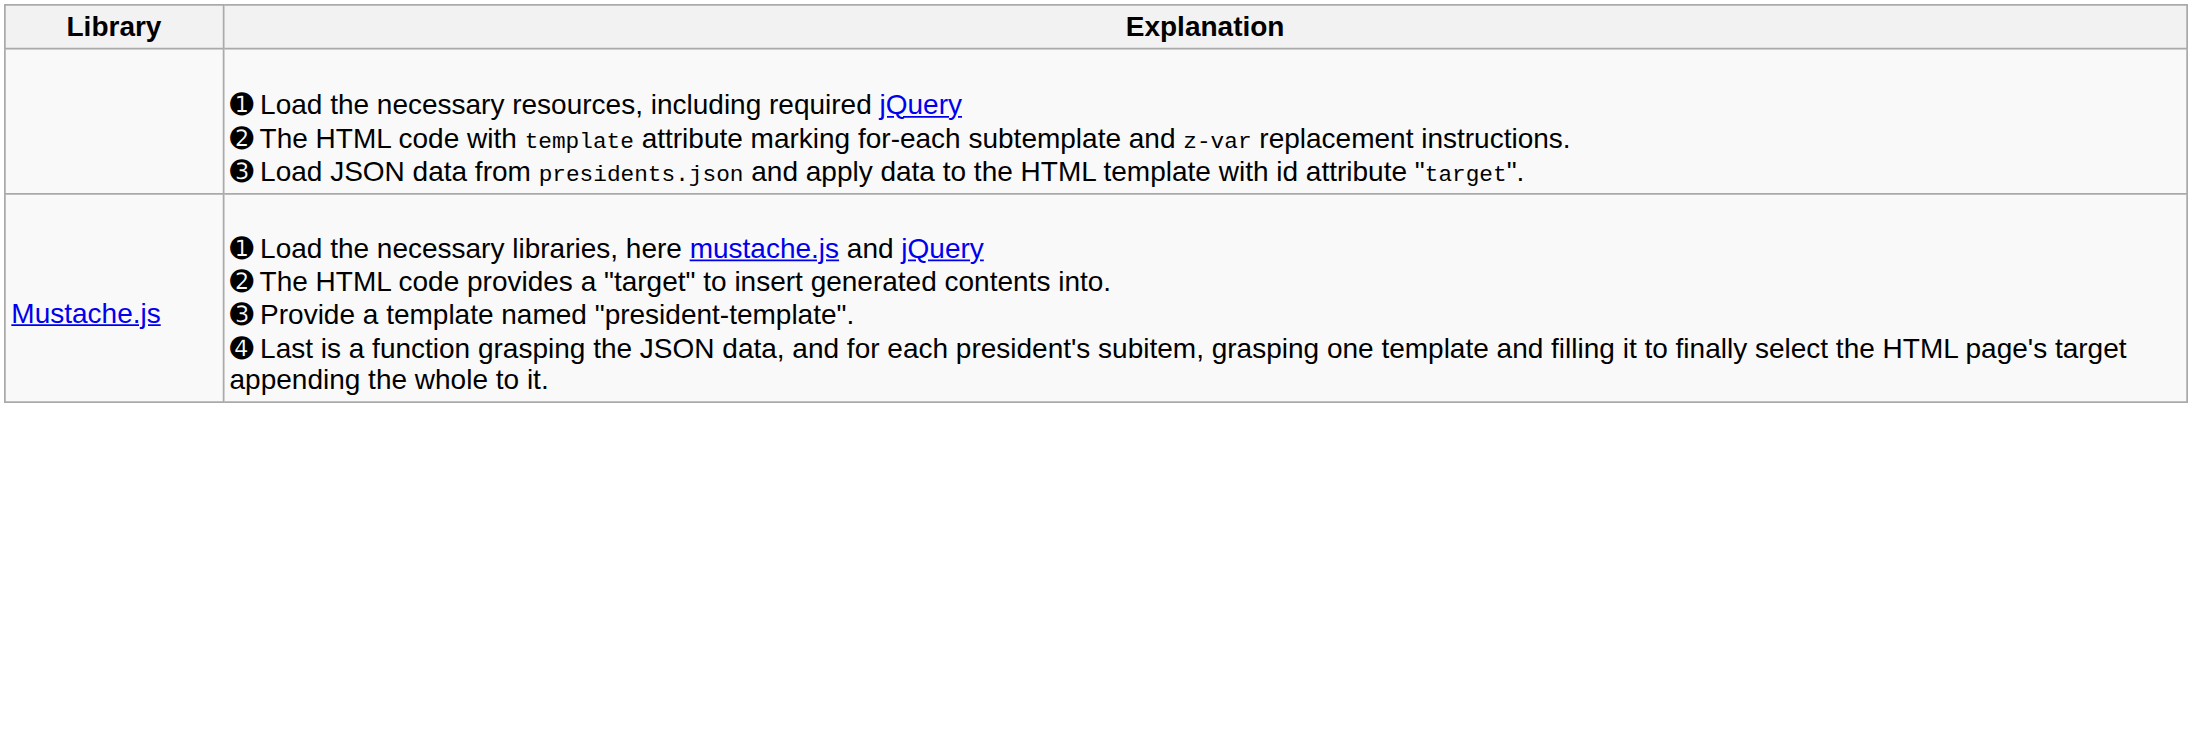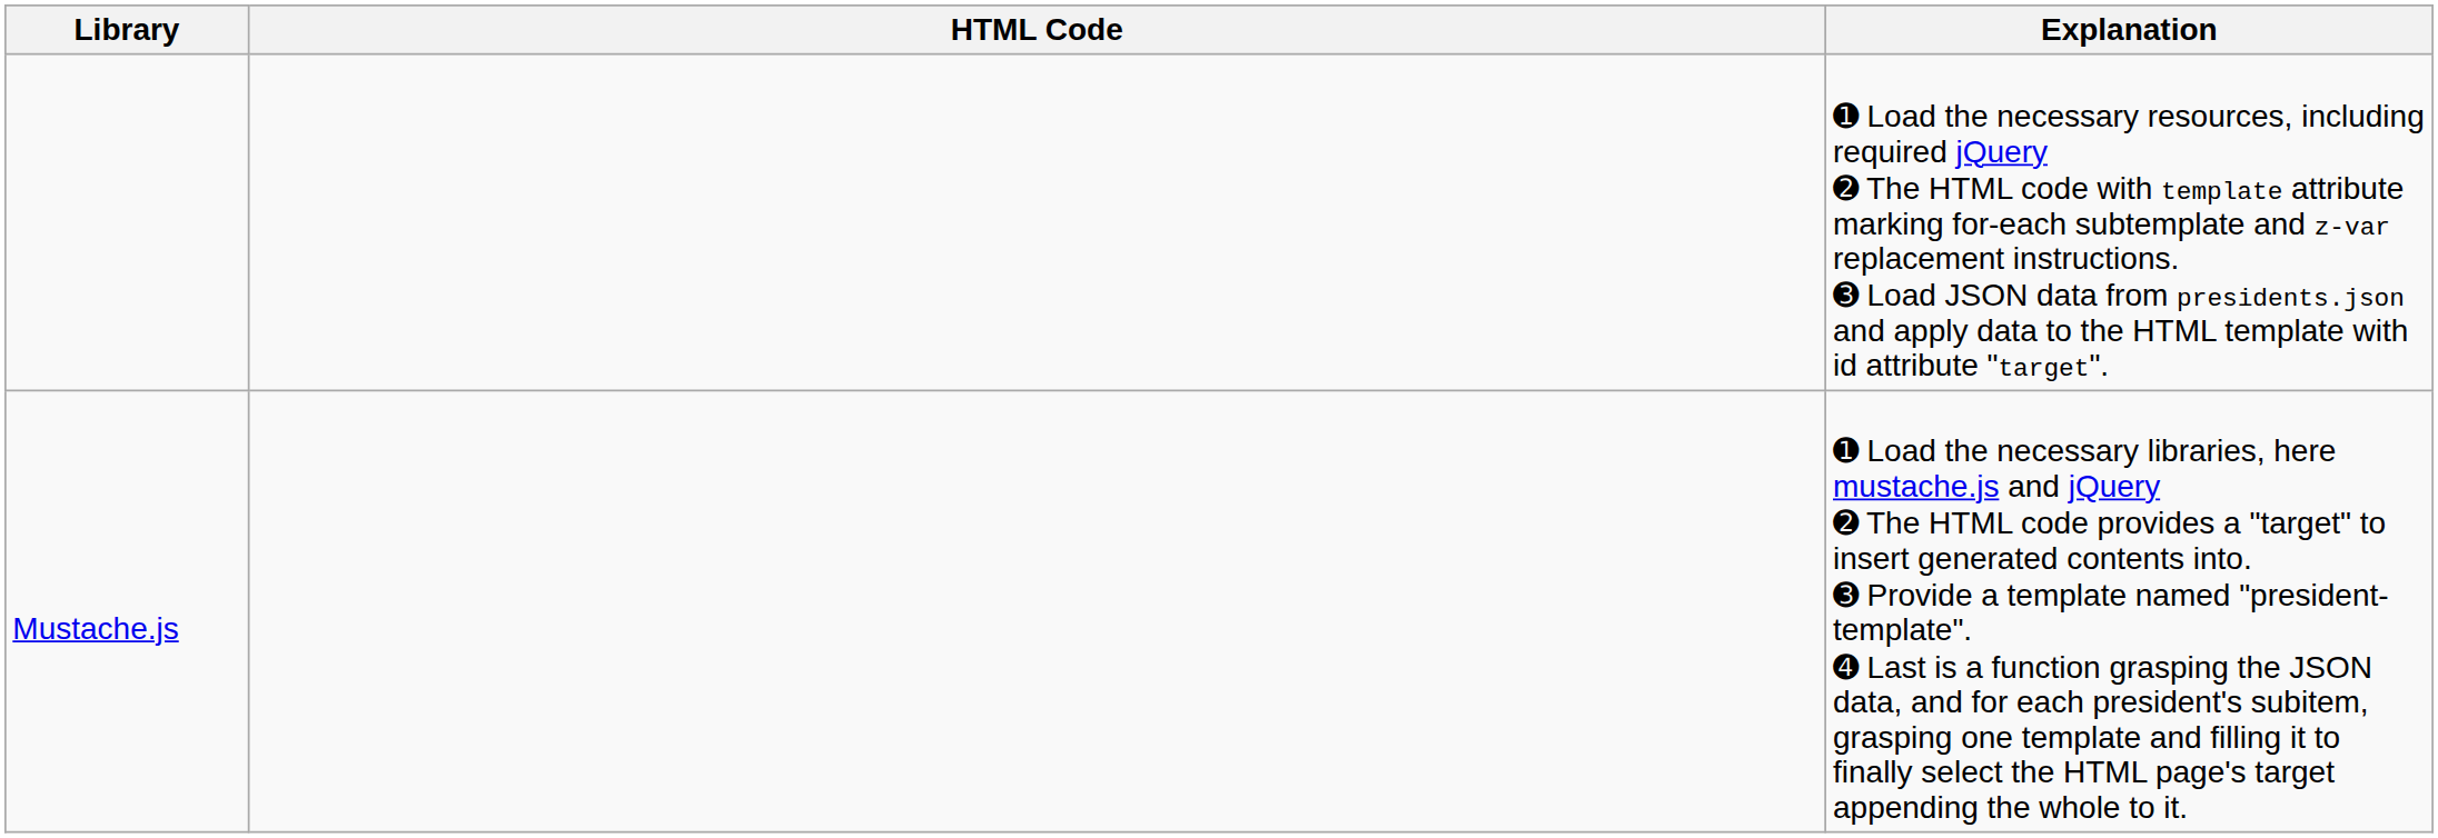+ column: HTML Code
